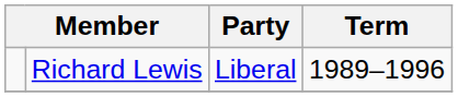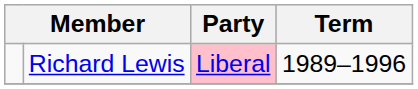Richard Lewis | Party: no background -> pink background
